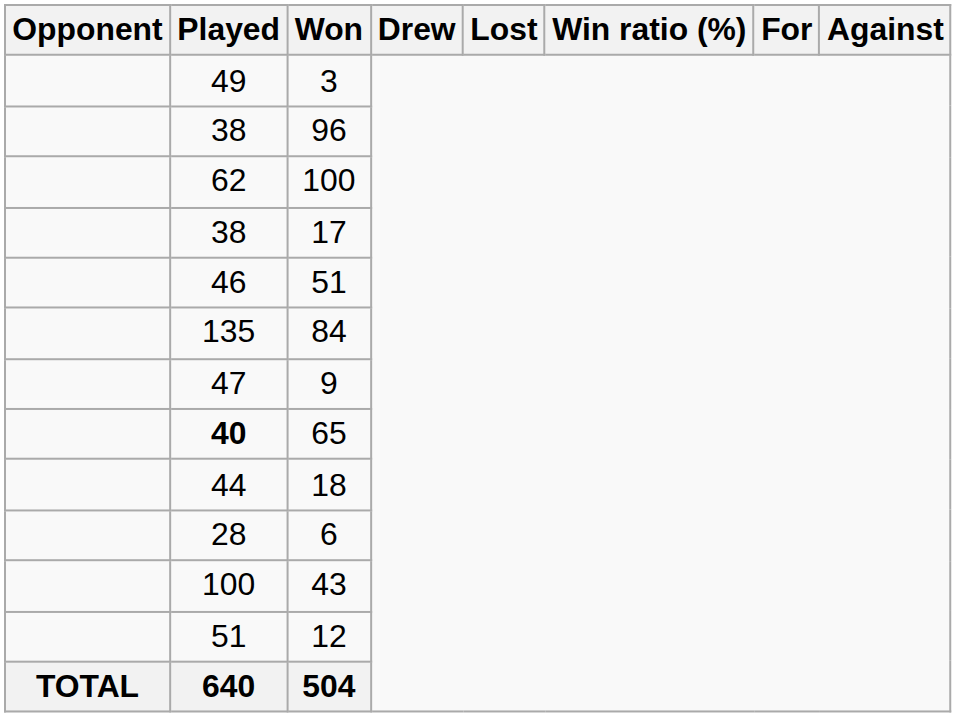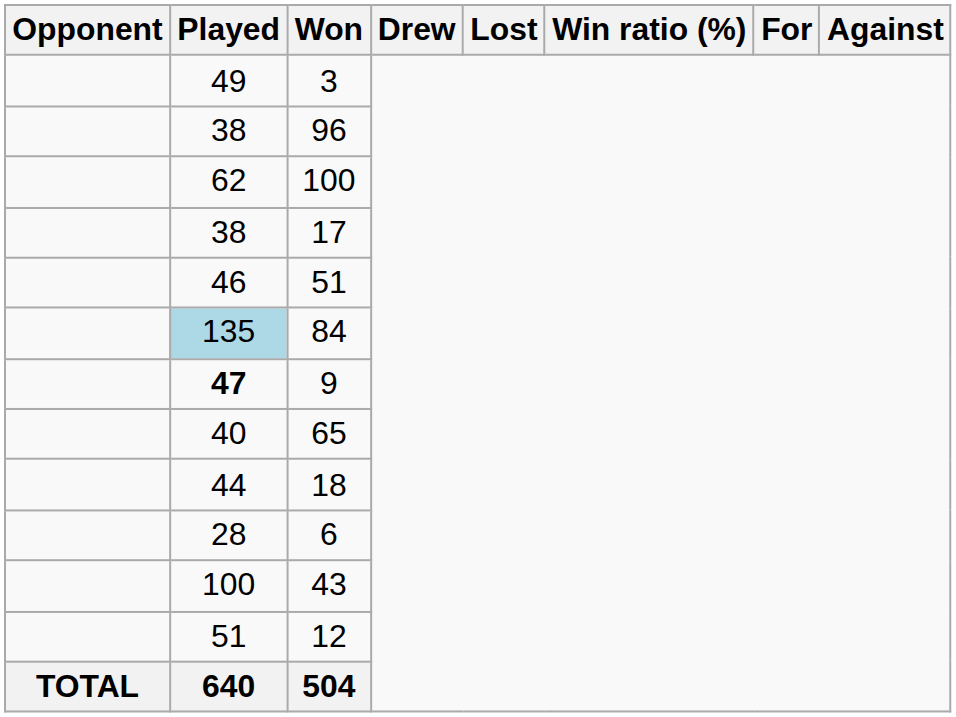84 | Played: no background -> lightblue background
9 | Played: normal -> bold
65 | Played: bold -> normal
